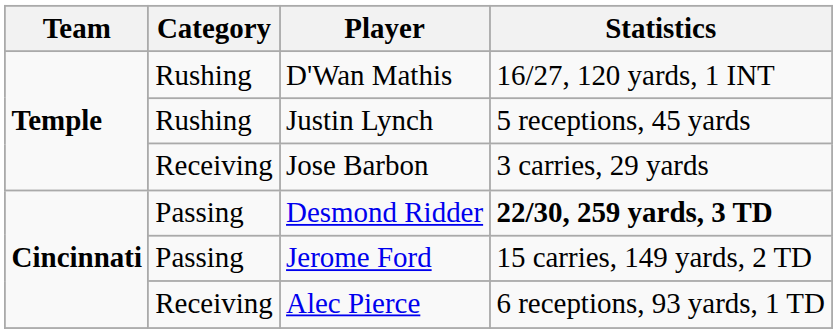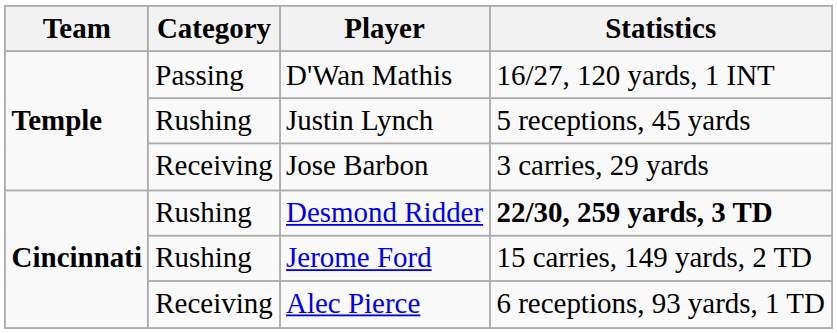D'Wan Mathis | Category: Rushing -> Passing
Desmond Ridder | Category: Passing -> Rushing
Jerome Ford | Category: Passing -> Rushing
